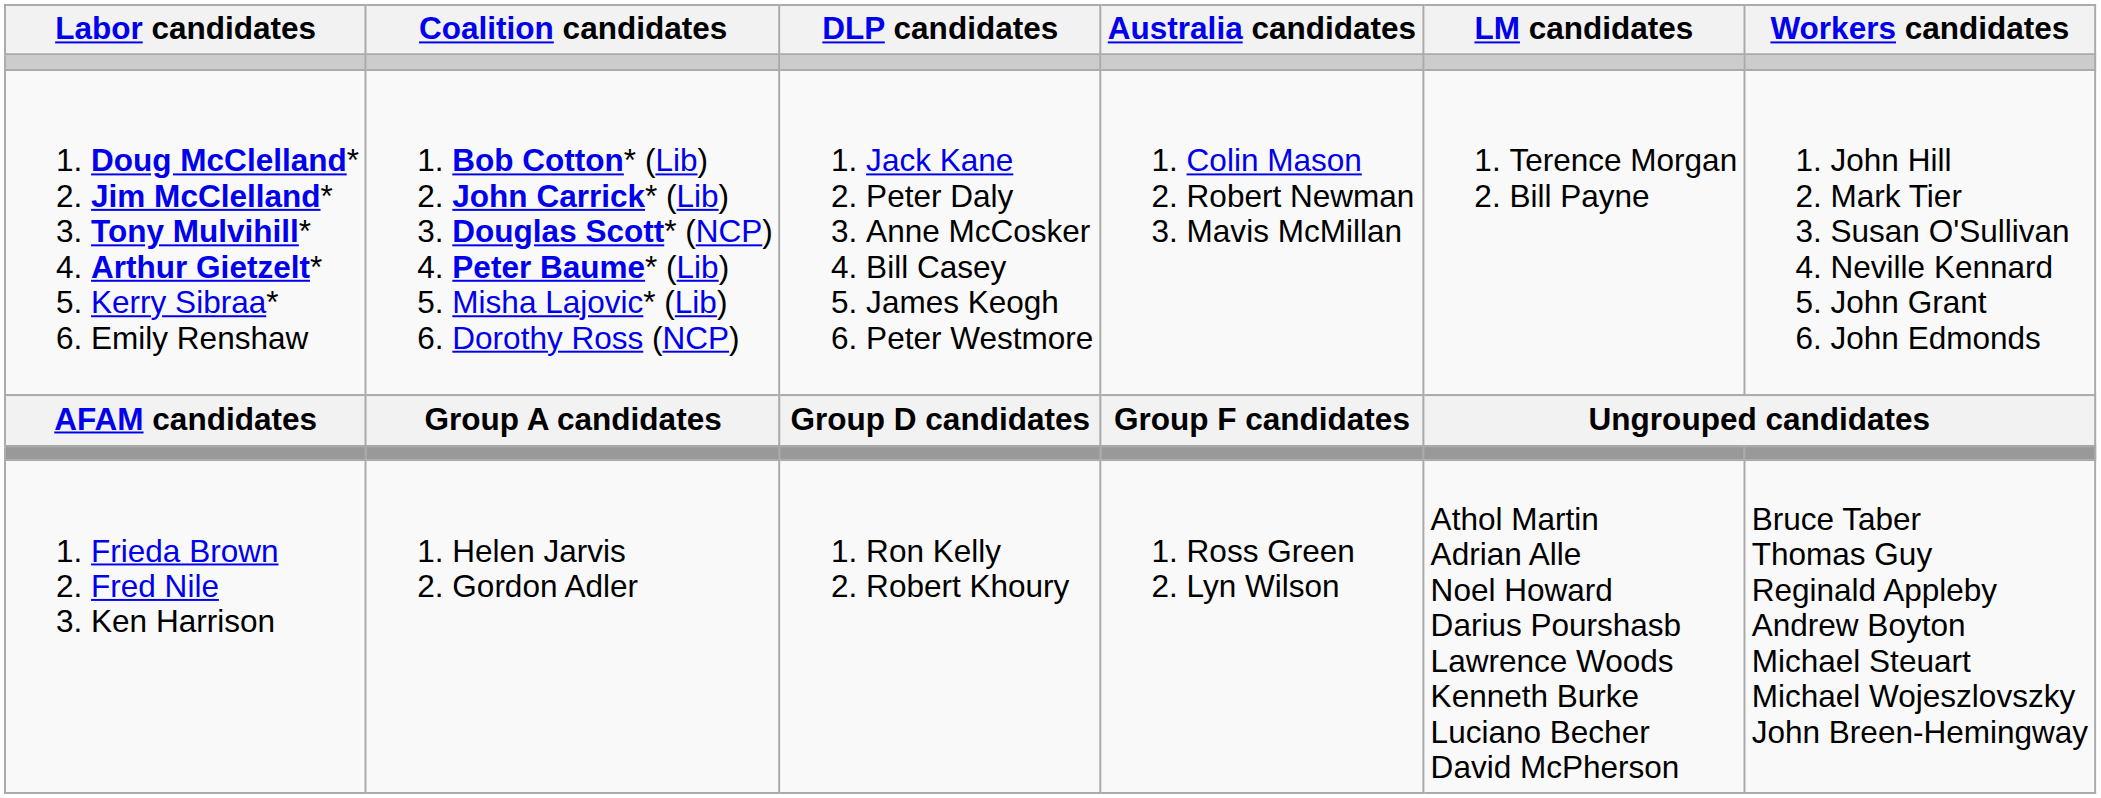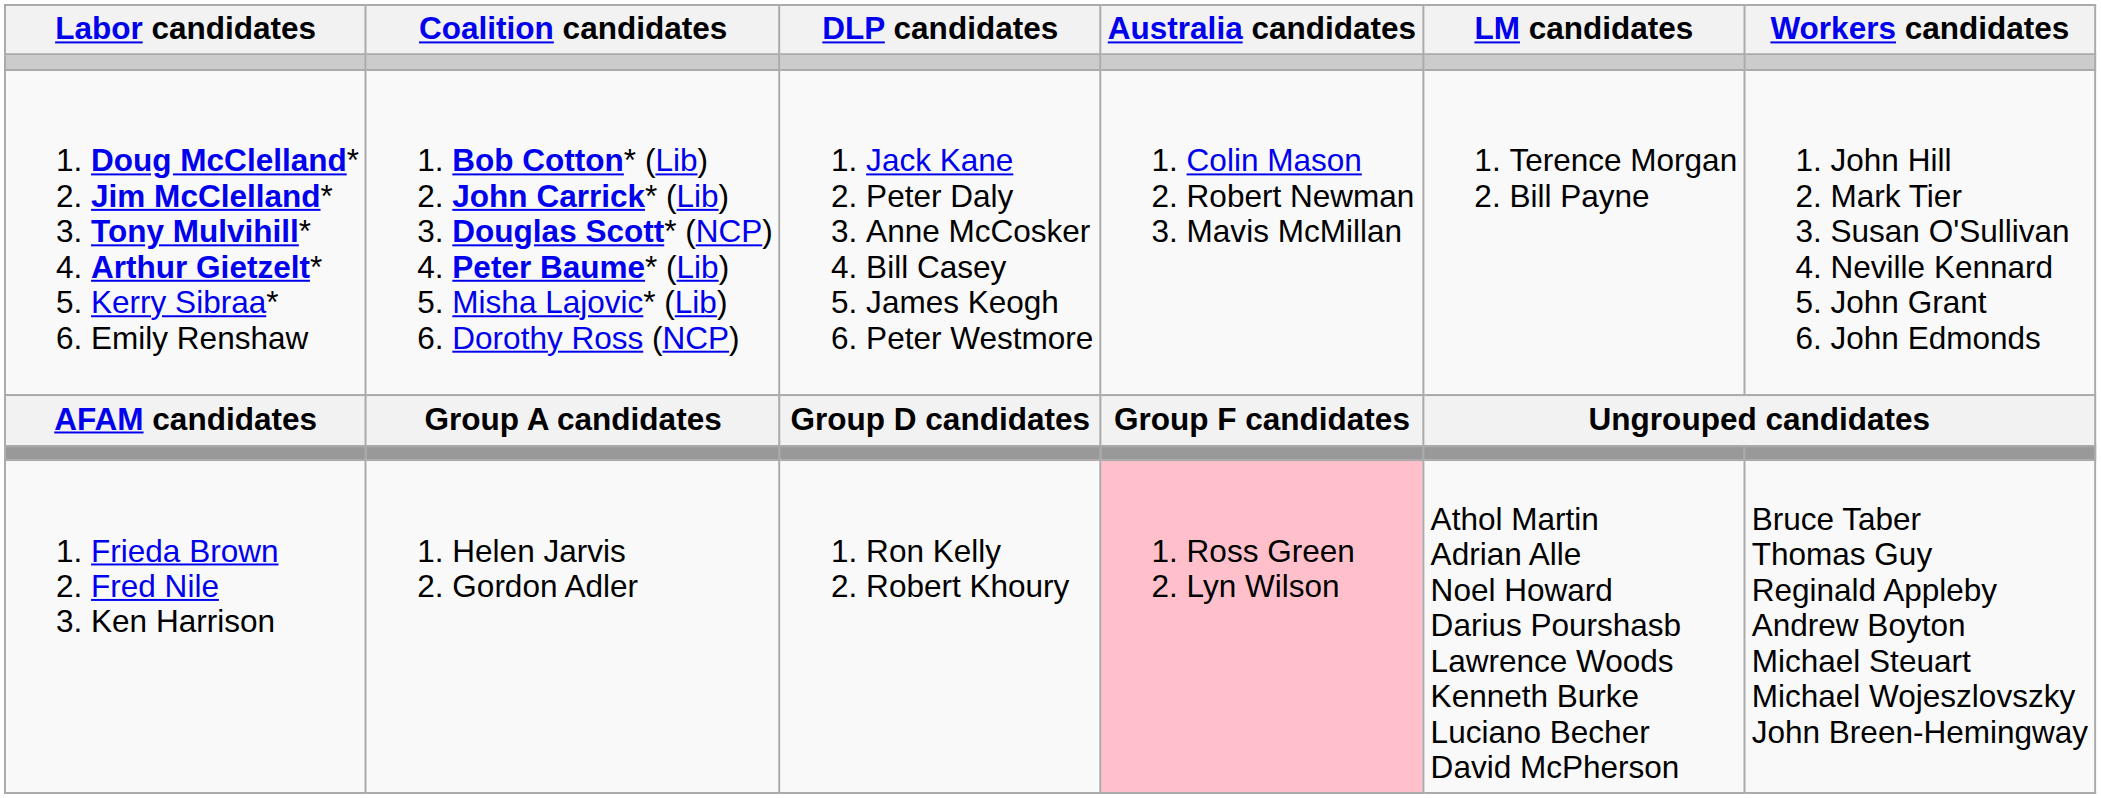Frieda Brown Fred Nile Ken Harrison | Australia candidates: no background -> pink background
